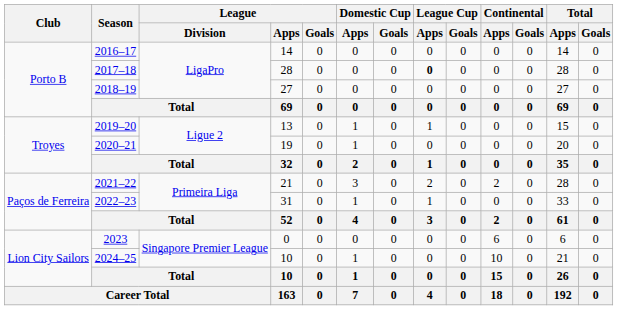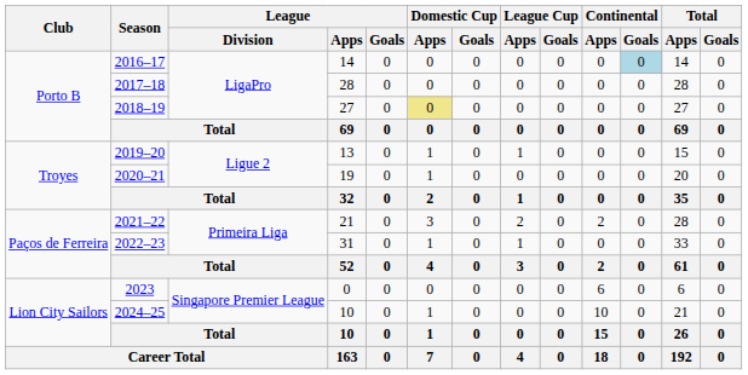2016–17 | Continental / Goals: no background -> lightblue background
2017–18 | League Cup / Apps: bold -> normal
2018–19 | Domestic Cup / Apps: no background -> khaki background
